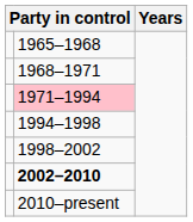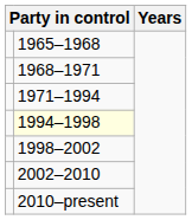1971–1994 | column 2: pink background -> no background
1994–1998 | column 2: no background -> lightyellow background
2002–2010 | column 2: bold -> normal
